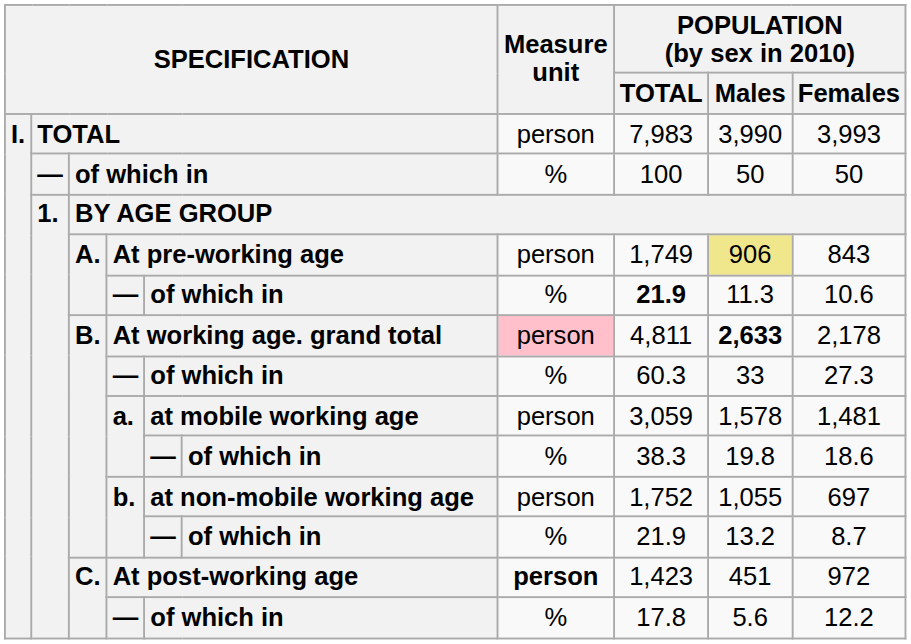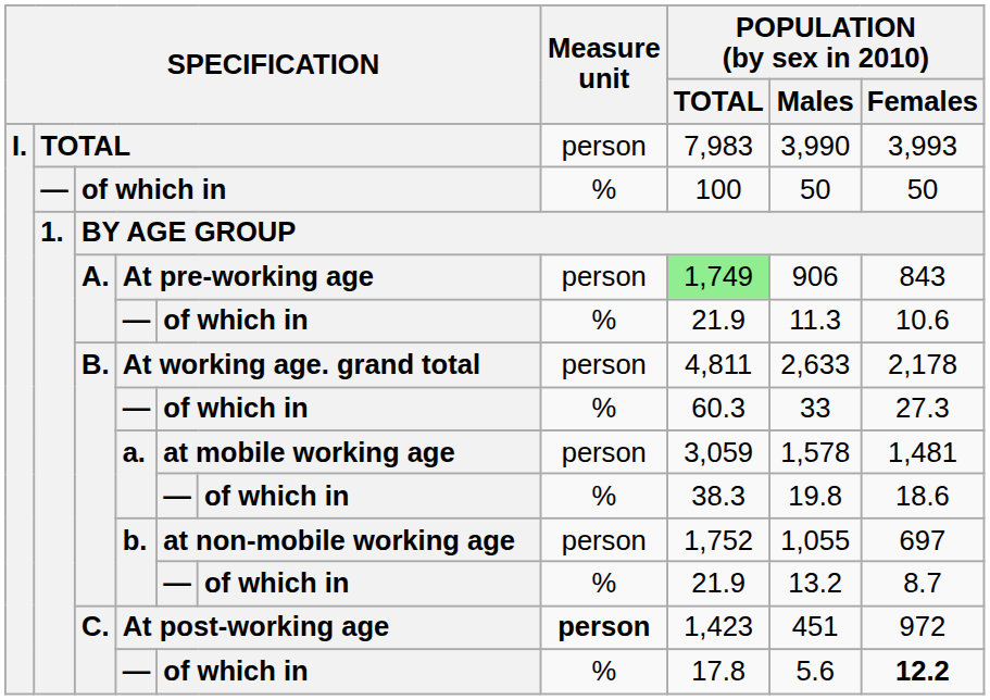At pre-working age | POPULATION (by sex in 2010) / TOTAL: no background -> lightgreen background
At pre-working age | POPULATION (by sex in 2010) / Males: khaki background -> no background
A. / — | POPULATION (by sex in 2010) / TOTAL: bold -> normal
At working age. grand total | Measure unit: pink background -> no background
At working age. grand total | POPULATION (by sex in 2010) / Males: bold -> normal
C. / — | POPULATION (by sex in 2010) / Females: normal -> bold
